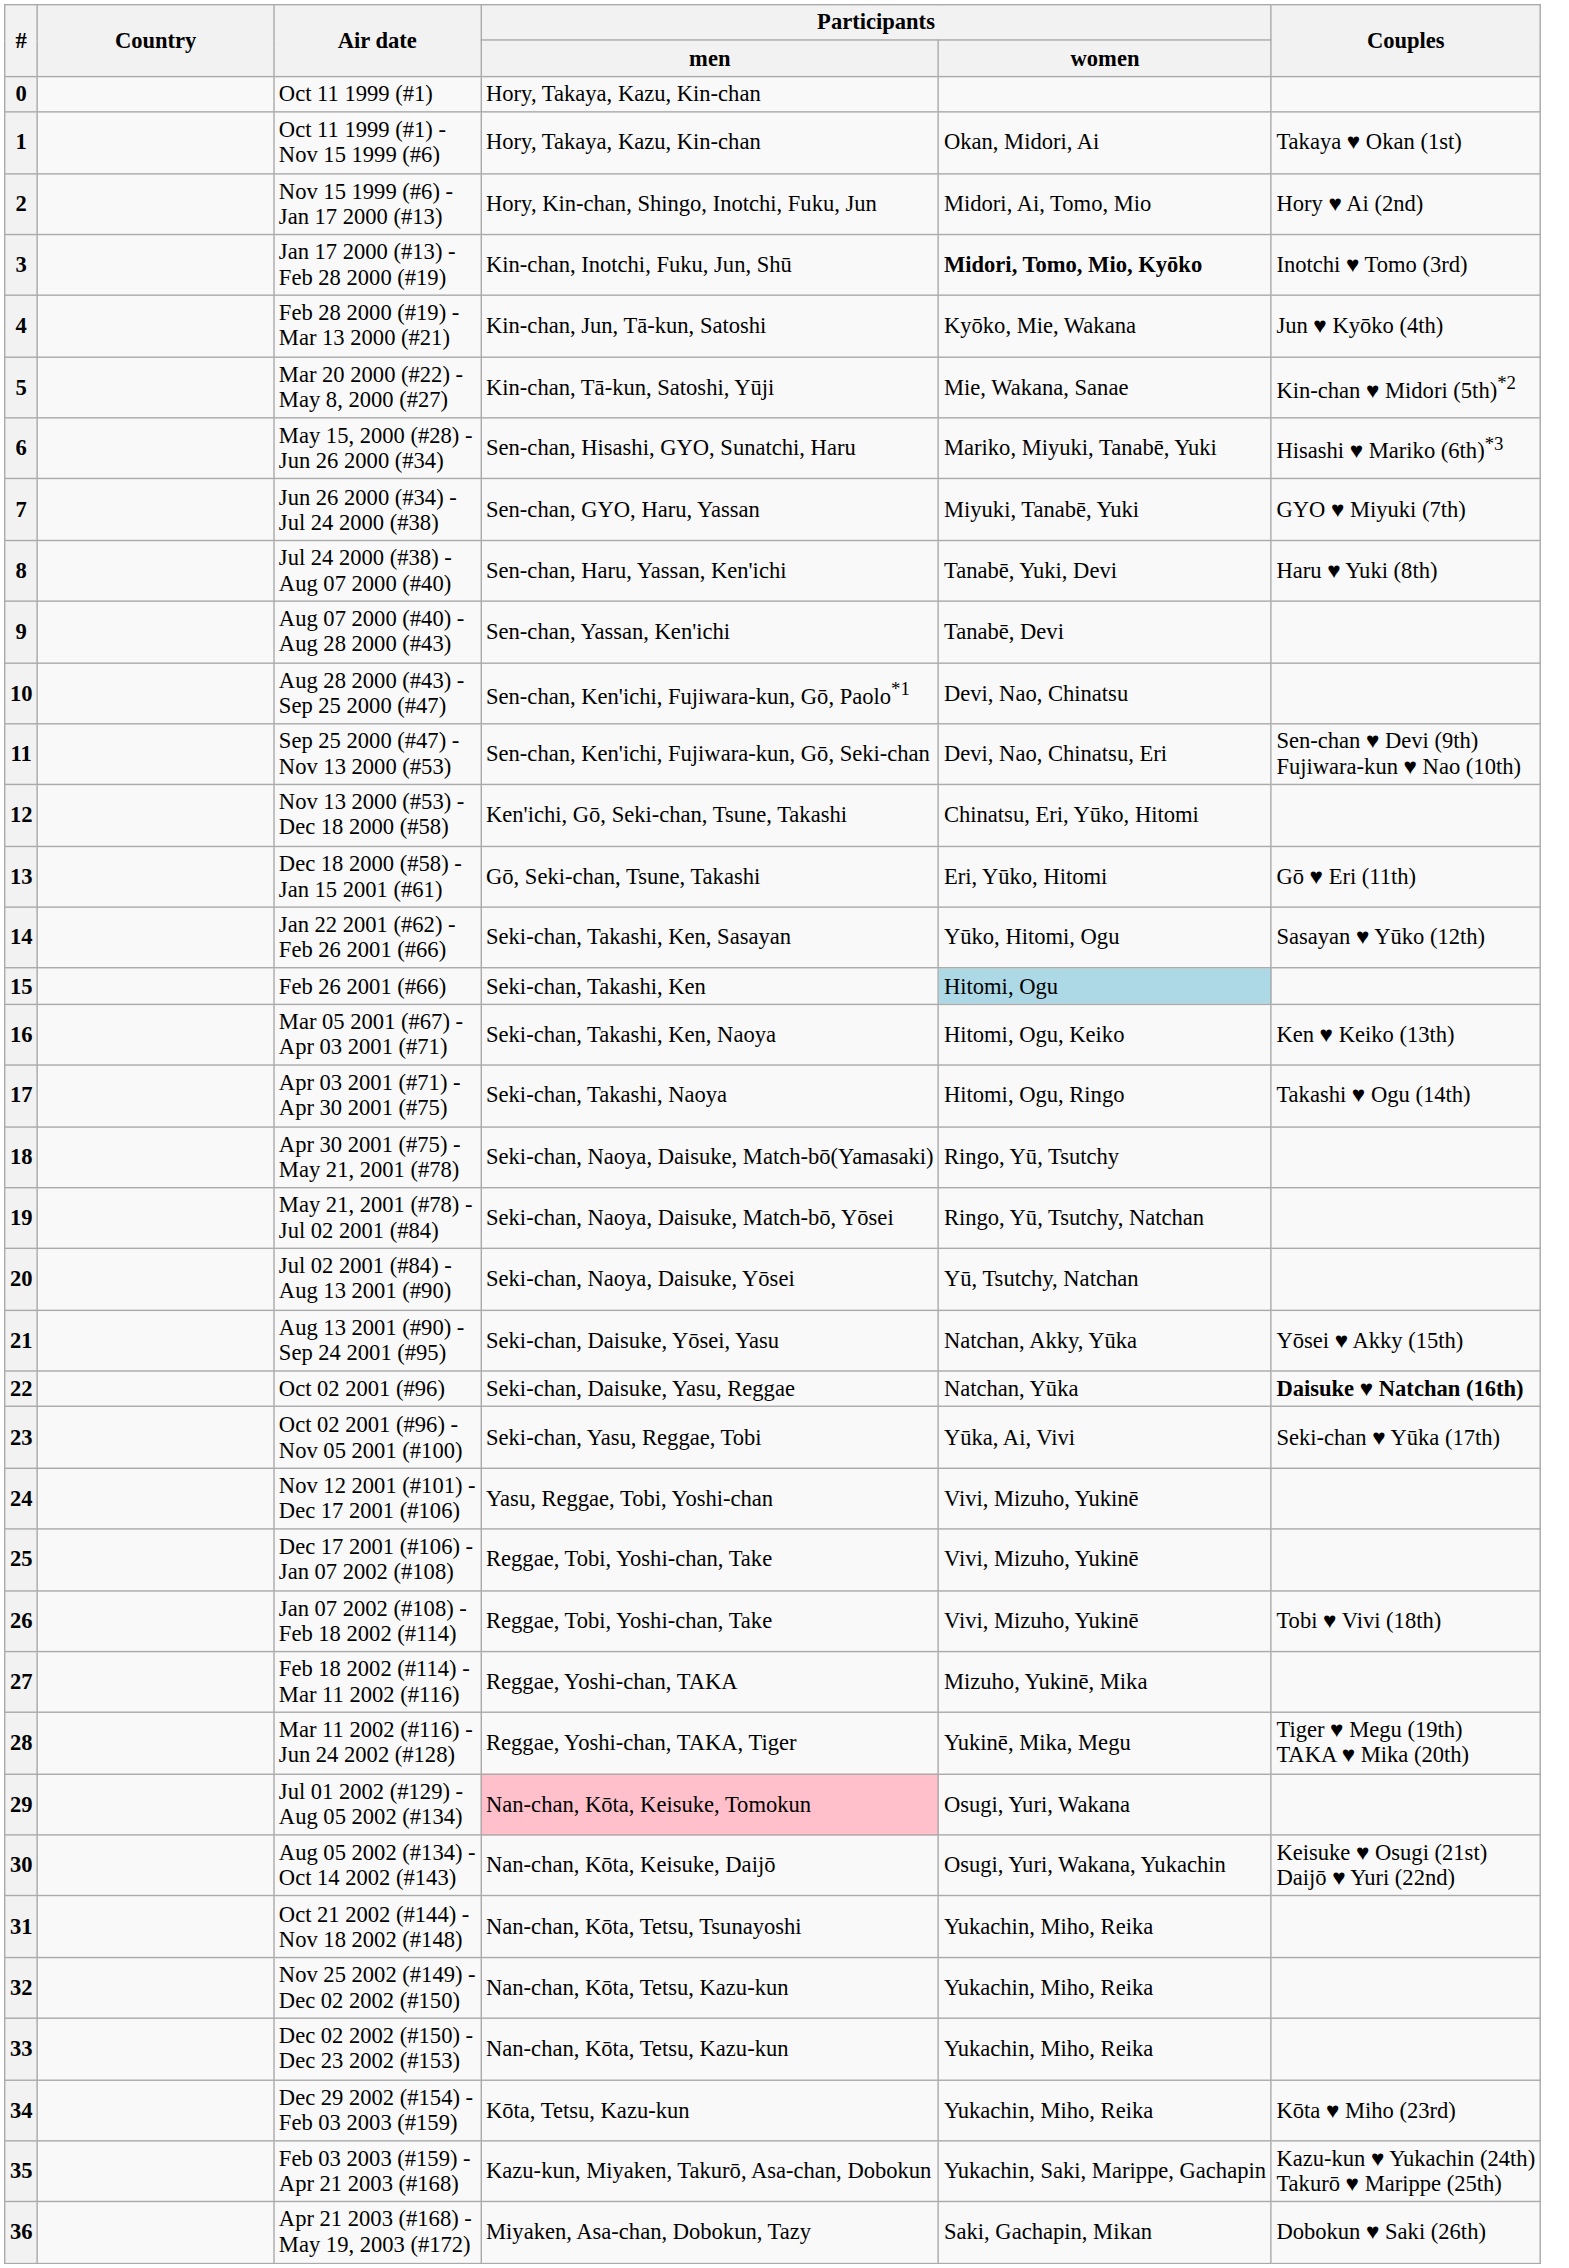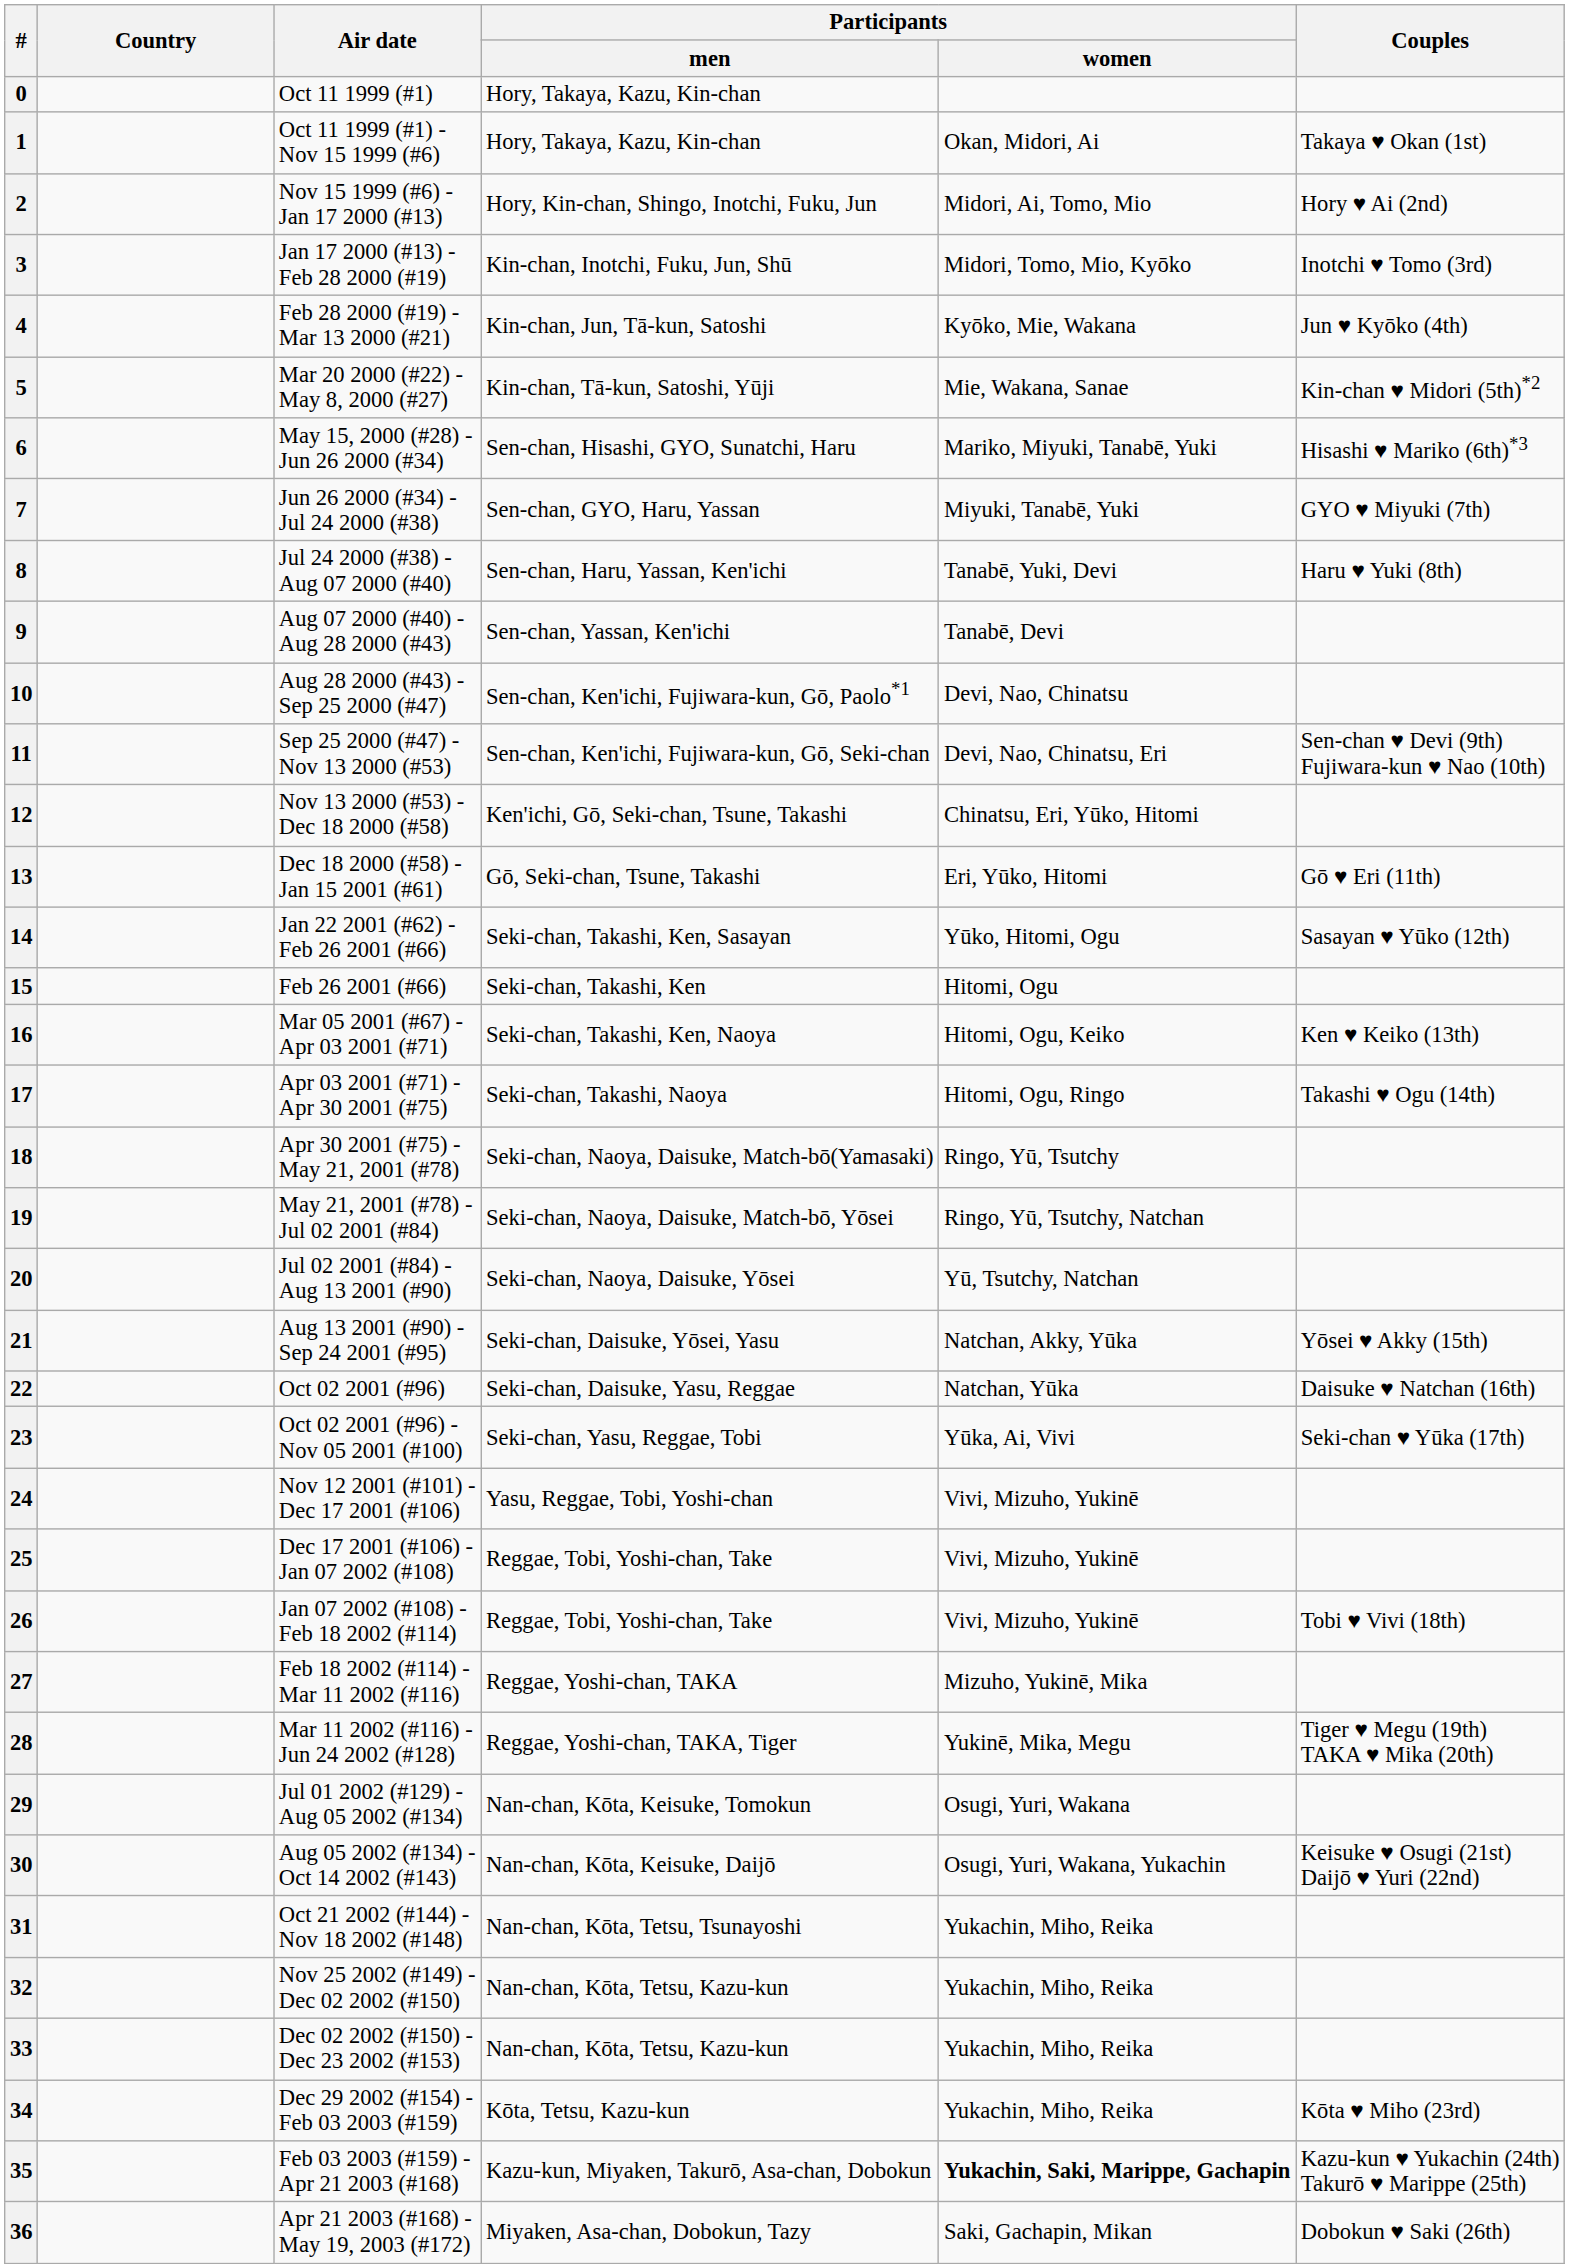3 | Participants / women: bold -> normal
15 | Participants / women: lightblue background -> no background
22 | Couples: bold -> normal
29 | Participants / men: pink background -> no background
35 | Participants / women: normal -> bold
